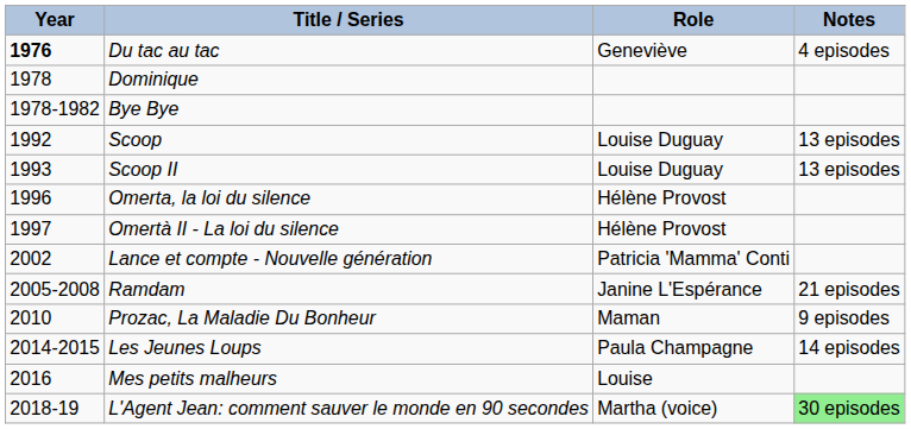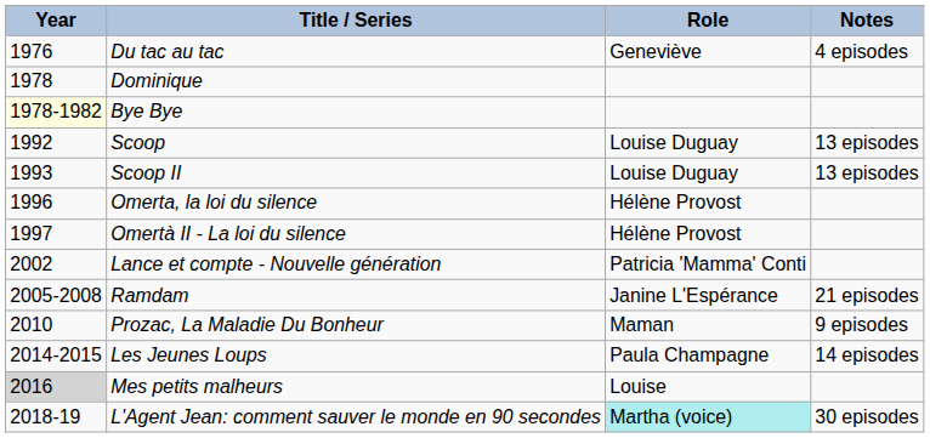Du tac au tac | Year: bold -> normal
Bye Bye | Year: no background -> lightyellow background
Mes petits malheurs | Year: no background -> lightgrey background
L'Agent Jean: comment sauver le monde en 90 secondes | Role: no background -> paleturquoise background
L'Agent Jean: comment sauver le monde en 90 secondes | column 4: lightgreen background -> no background
